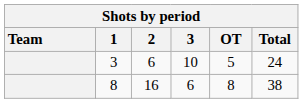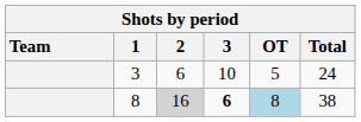row 4 | 2: no background -> lightgrey background
row 4 | 3: normal -> bold
row 4 | OT: no background -> lightblue background
